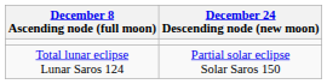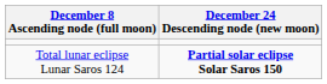row 3 | December 24 Descending node (new moon): normal -> bold
